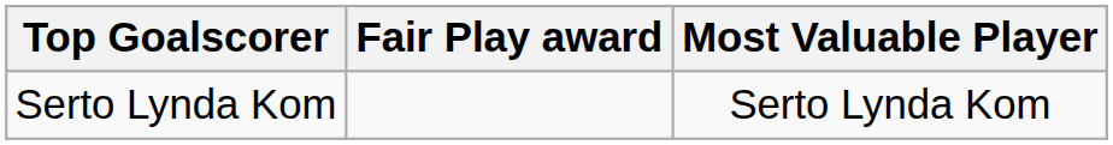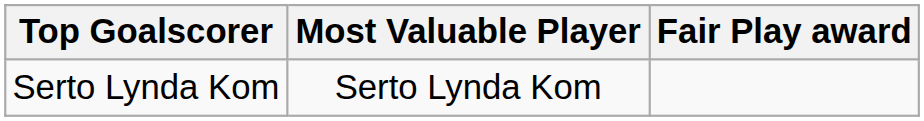columns swapped: Most Valuable Player <-> Fair Play award
